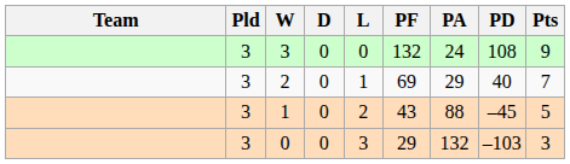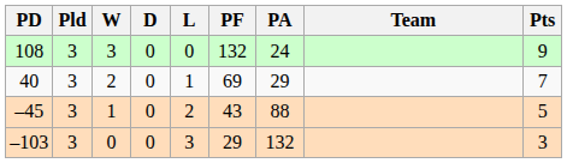columns swapped: Team <-> PD
